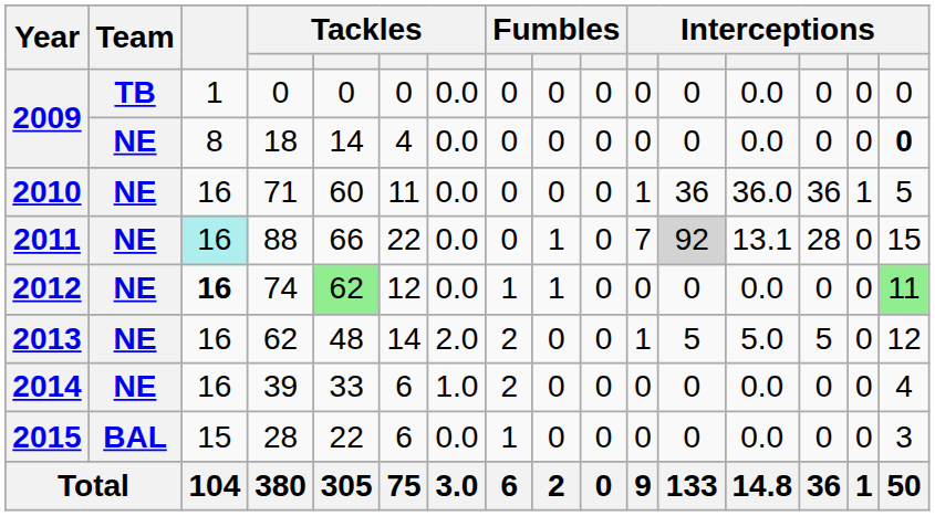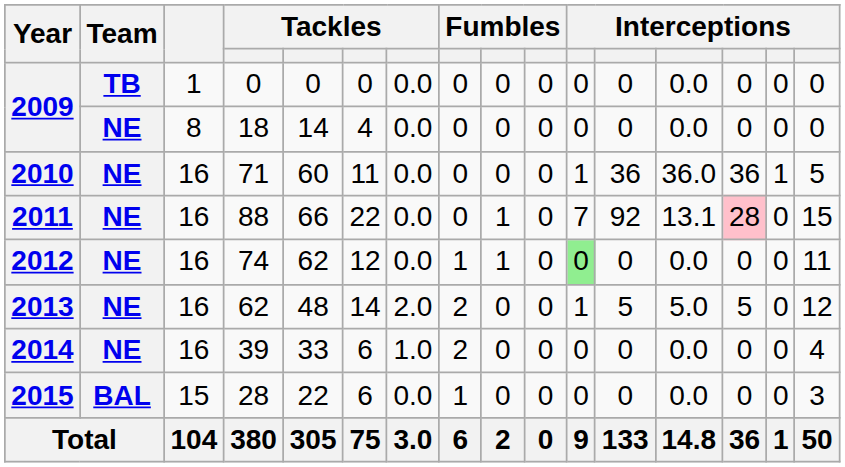18 | column 16: bold -> normal
88 | column 3: paleturquoise background -> no background
88 | column 12: lightgrey background -> no background
88 | column 14: no background -> pink background
74 | column 3: bold -> normal
74 | column 5: lightgreen background -> no background
74 | column 11: no background -> lightgreen background
74 | column 16: lightgreen background -> no background
